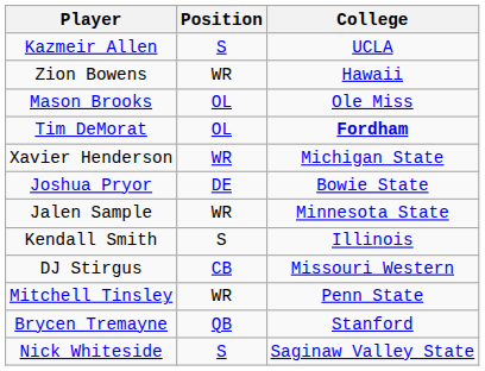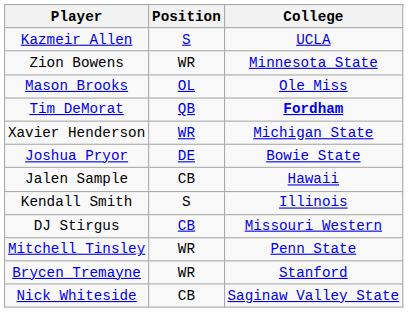Zion Bowens | College: Hawaii -> Minnesota State
Tim DeMorat | Position: OL -> QB
Jalen Sample | Position: WR -> CB
Jalen Sample | College: Minnesota State -> Hawaii
Brycen Tremayne | Position: QB -> WR
Nick Whiteside | Position: S -> CB
